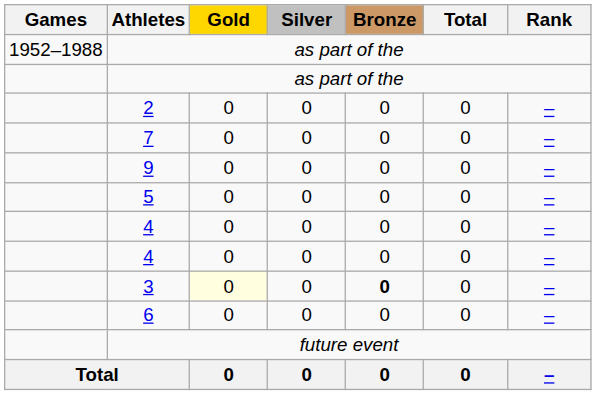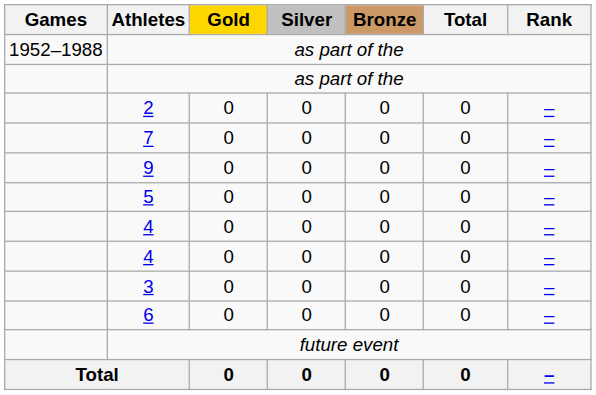3 | Gold: lightyellow background -> no background
3 | Bronze: bold -> normal
